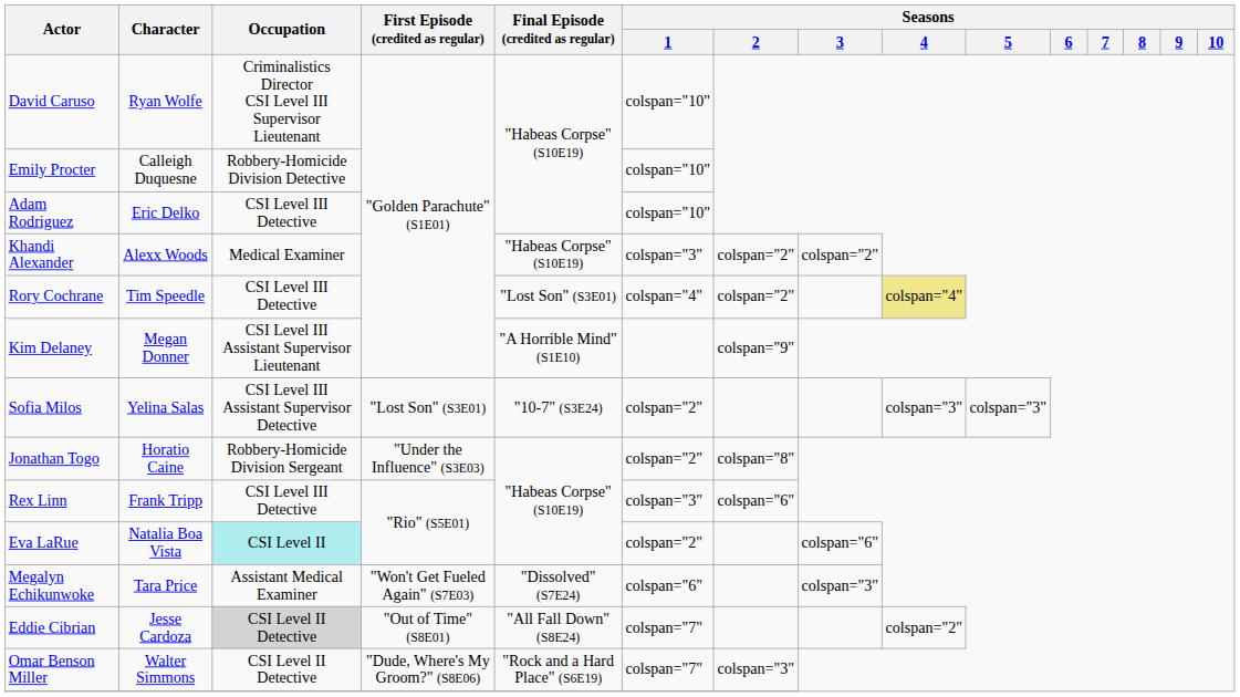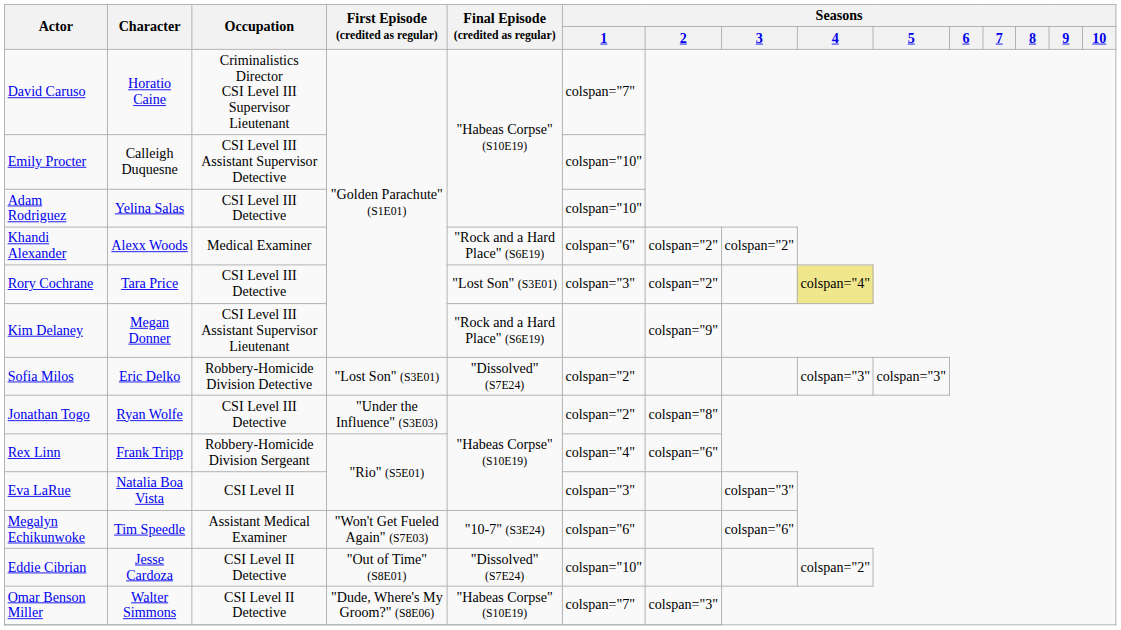David Caruso | Character: Ryan Wolfe -> Horatio Caine
David Caruso | Seasons / 1: colspan="10" -> colspan="7"
Emily Procter | Occupation: Robbery-Homicide Division Detective -> CSI Level III Assistant Supervisor Detective
Adam Rodriguez | Character: Eric Delko -> Yelina Salas
Khandi Alexander | Final Episode (credited as regular): "Habeas Corpse" (S10E19) -> "Rock and a Hard Place" (S6E19)
Khandi Alexander | Seasons / 1: colspan="3" -> colspan="6"
Rory Cochrane | Character: Tim Speedle -> Tara Price
Rory Cochrane | Seasons / 1: colspan="4" -> colspan="3"
Kim Delaney | Final Episode (credited as regular): "A Horrible Mind" (S1E10) -> "Rock and a Hard Place" (S6E19)
Sofia Milos | Character: Yelina Salas -> Eric Delko
Sofia Milos | Occupation: CSI Level III Assistant Supervisor Detective -> Robbery-Homicide Division Detective
Sofia Milos | Final Episode (credited as regular): "10-7" (S3E24) -> "Dissolved" (S7E24)
Jonathan Togo | Character: Horatio Caine -> Ryan Wolfe
Jonathan Togo | Occupation: Robbery-Homicide Division Sergeant -> CSI Level III Detective
Rex Linn | Occupation: CSI Level III Detective -> Robbery-Homicide Division Sergeant
Rex Linn | Seasons / 1: colspan="3" -> colspan="4"
Eva LaRue | Occupation: paleturquoise background -> no background
Eva LaRue | Seasons / 1: colspan="2" -> colspan="3"
Eva LaRue | Seasons / 3: colspan="6" -> colspan="3"
Megalyn Echikunwoke | Character: Tara Price -> Tim Speedle
Megalyn Echikunwoke | Final Episode (credited as regular): "Dissolved" (S7E24) -> "10-7" (S3E24)
Megalyn Echikunwoke | Seasons / 3: colspan="3" -> colspan="6"
Eddie Cibrian | Occupation: lightgrey background -> no background
Eddie Cibrian | Final Episode (credited as regular): "All Fall Down" (S8E24) -> "Dissolved" (S7E24)
Eddie Cibrian | Seasons / 1: colspan="7" -> colspan="10"
Omar Benson Miller | Final Episode (credited as regular): "Rock and a Hard Place" (S6E19) -> "Habeas Corpse" (S10E19)
